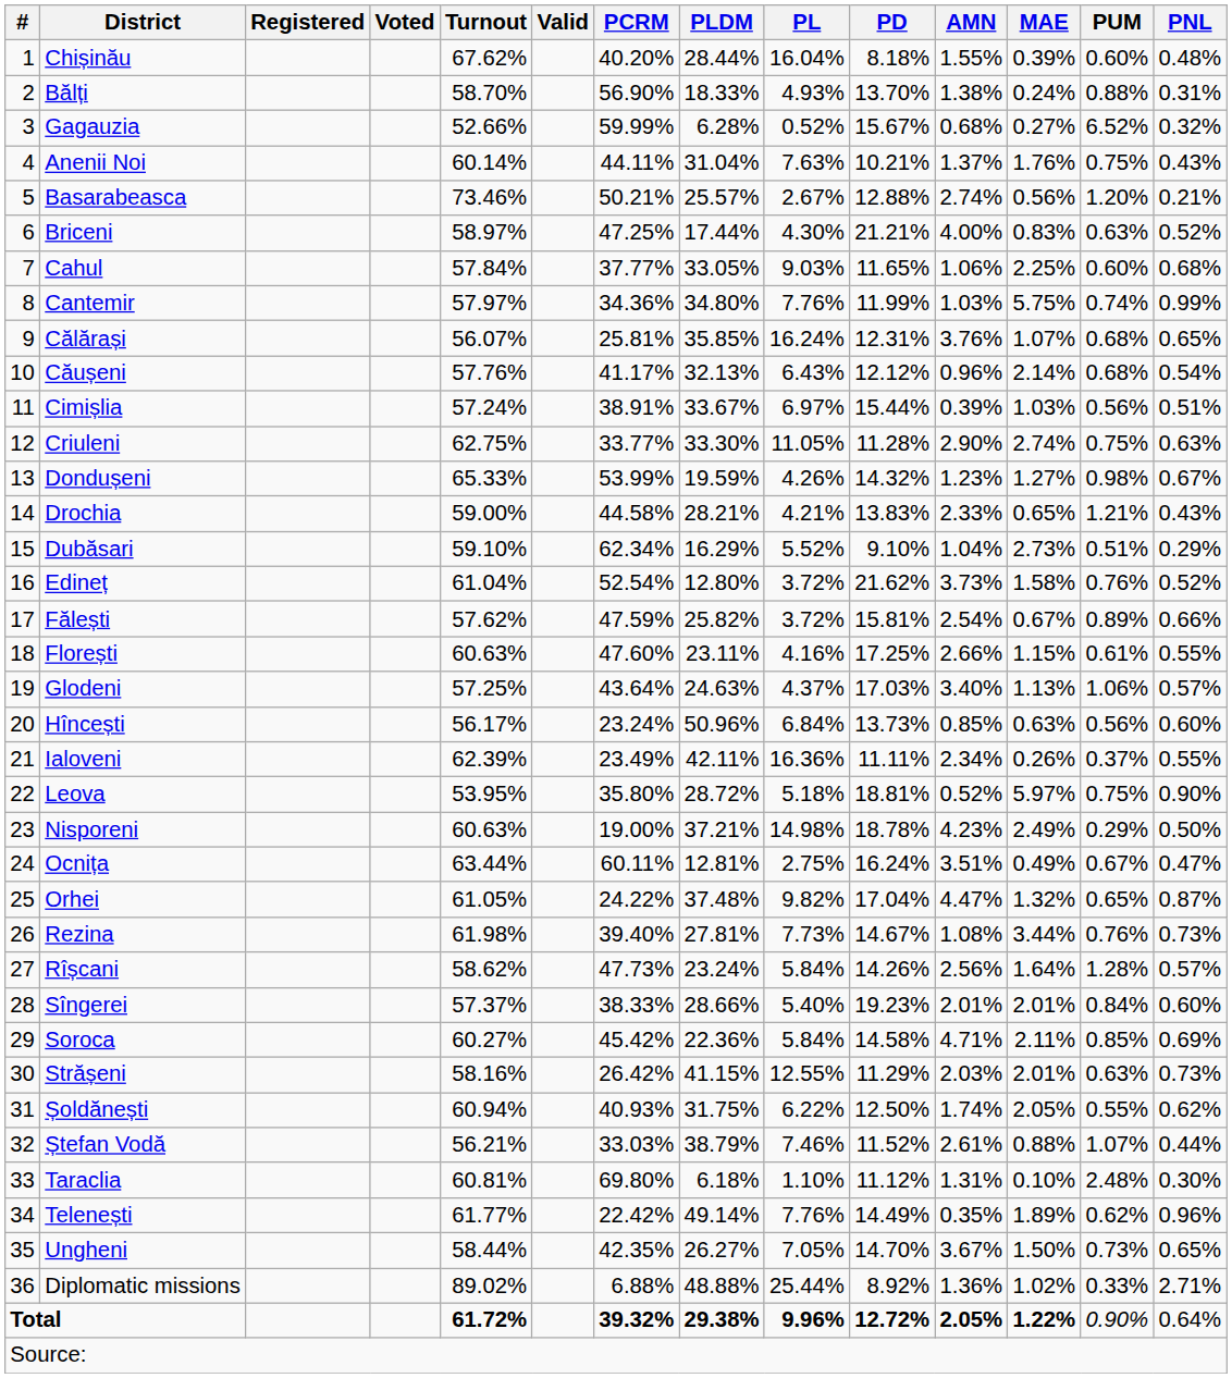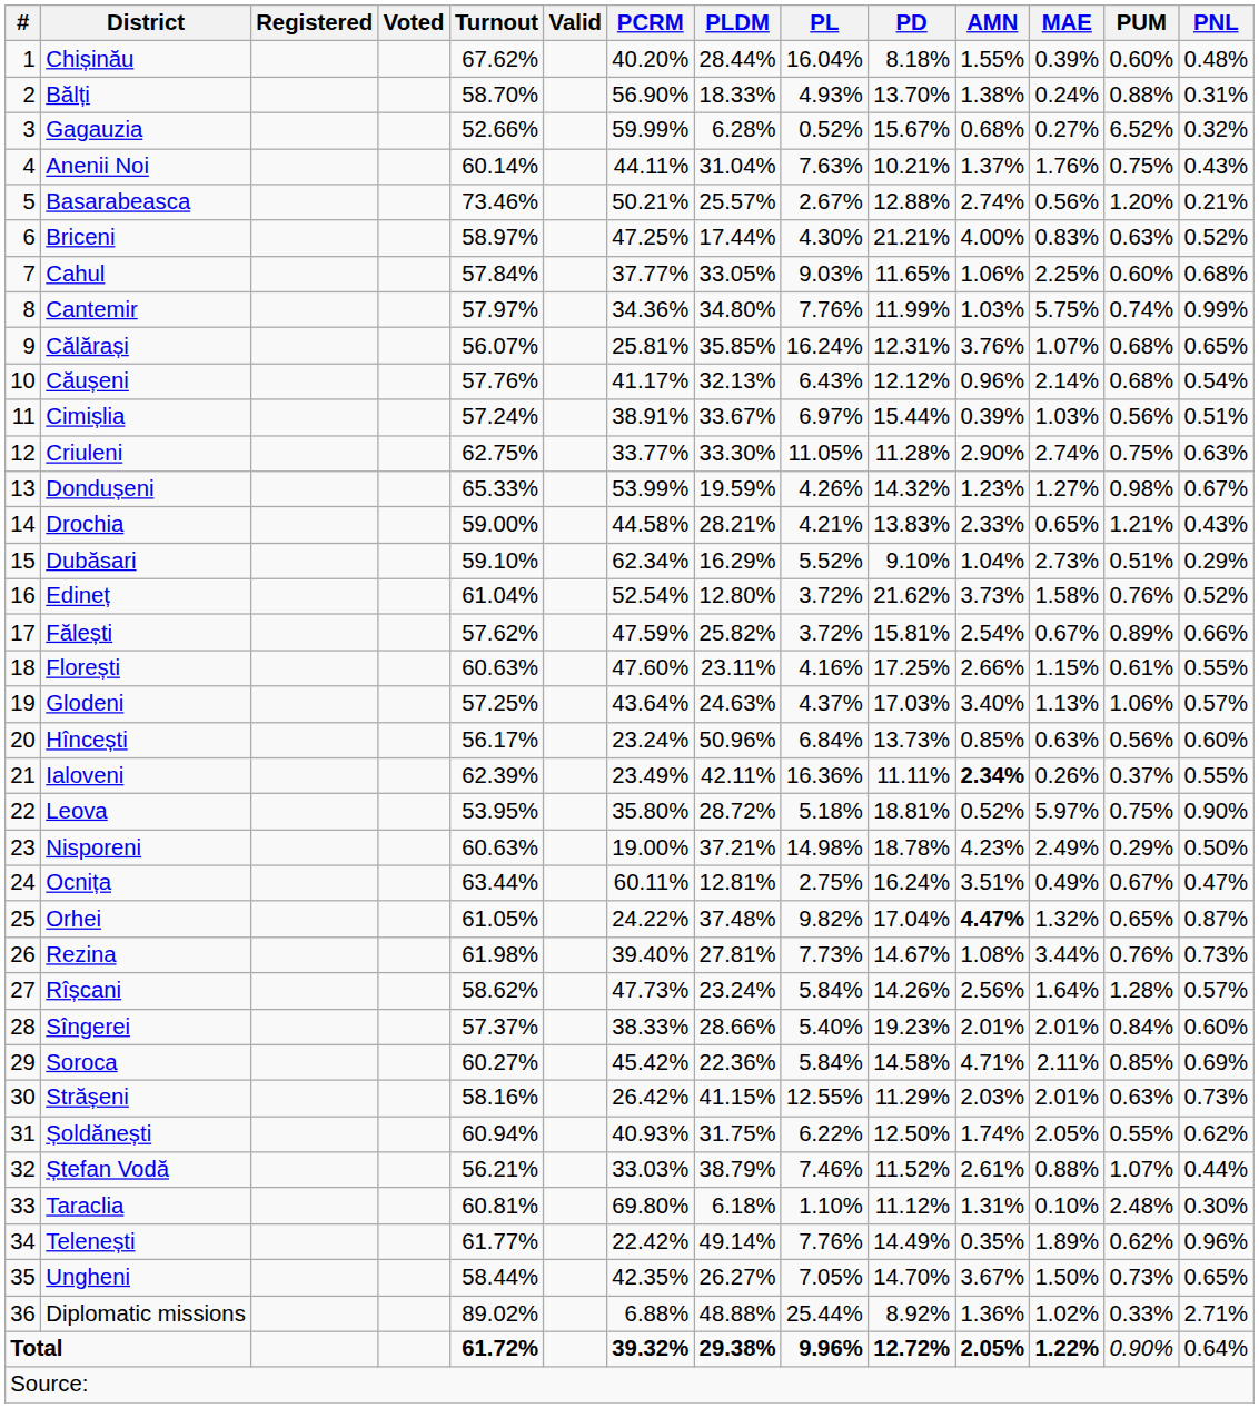Ialoveni | AMN: normal -> bold
Orhei | AMN: normal -> bold
